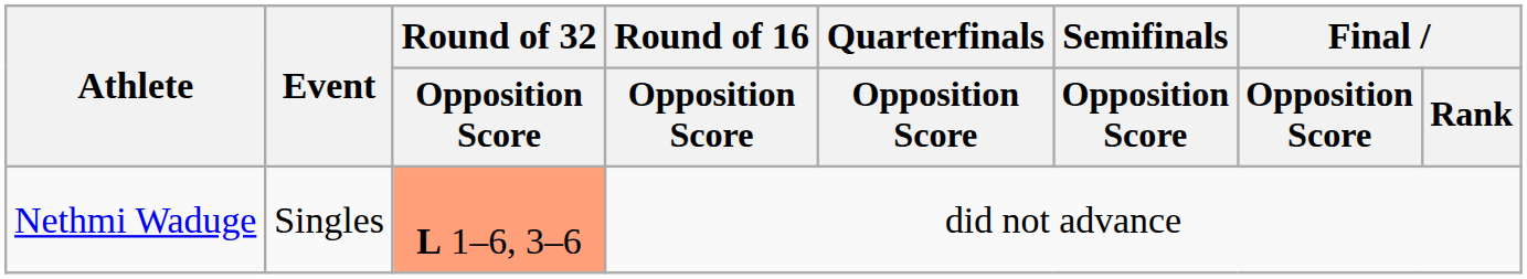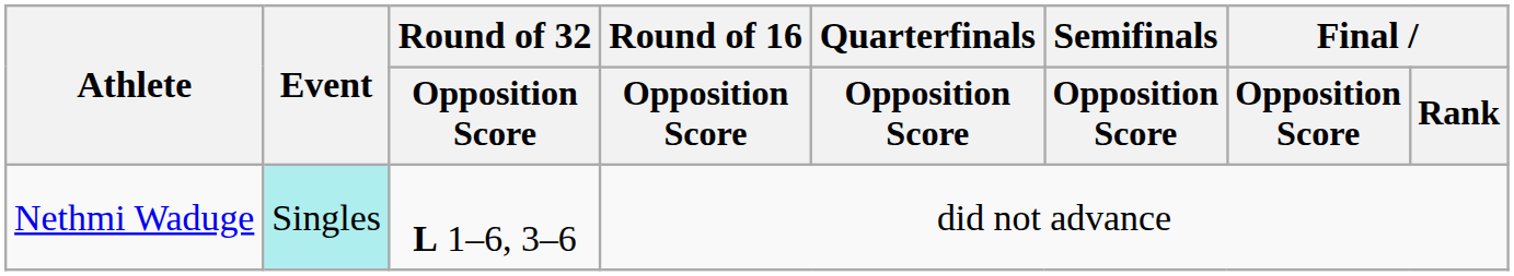Nethmi Waduge | Event: no background -> paleturquoise background
Nethmi Waduge | Round of 32 / Opposition Score: lightsalmon background -> no background
